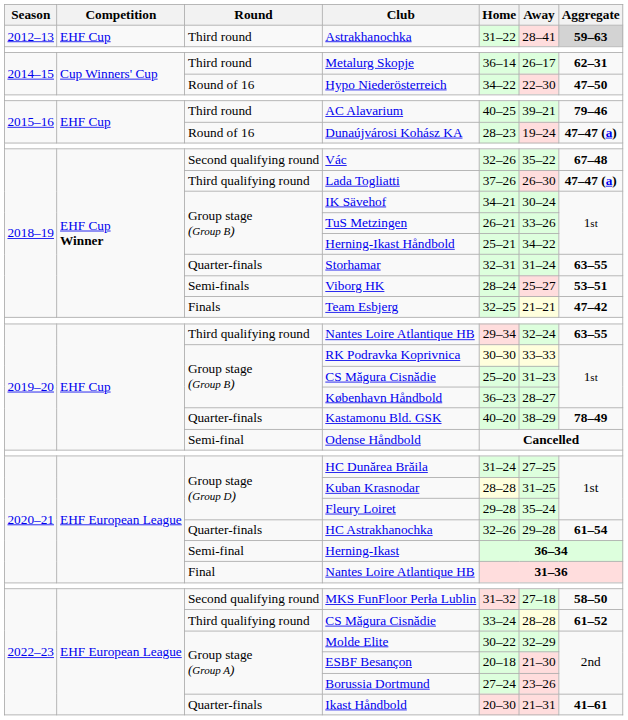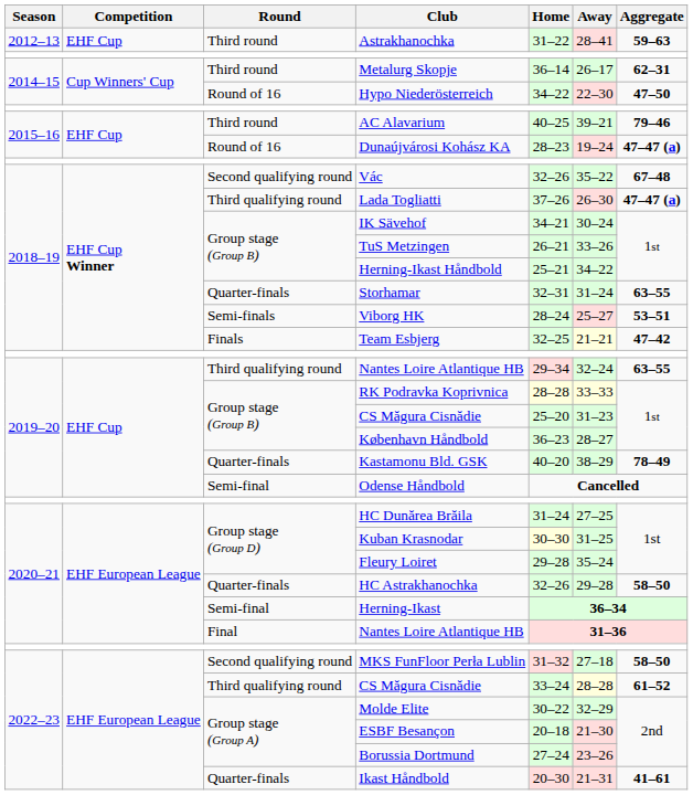Astrakhanochka | Aggregate: lightgrey background -> no background
RK Podravka Koprivnica | Home: 30–30 -> 28–28
Kuban Krasnodar | Home: 28–28 -> 30–30
HC Astrakhanochka | Aggregate: 61–54 -> 58–50
